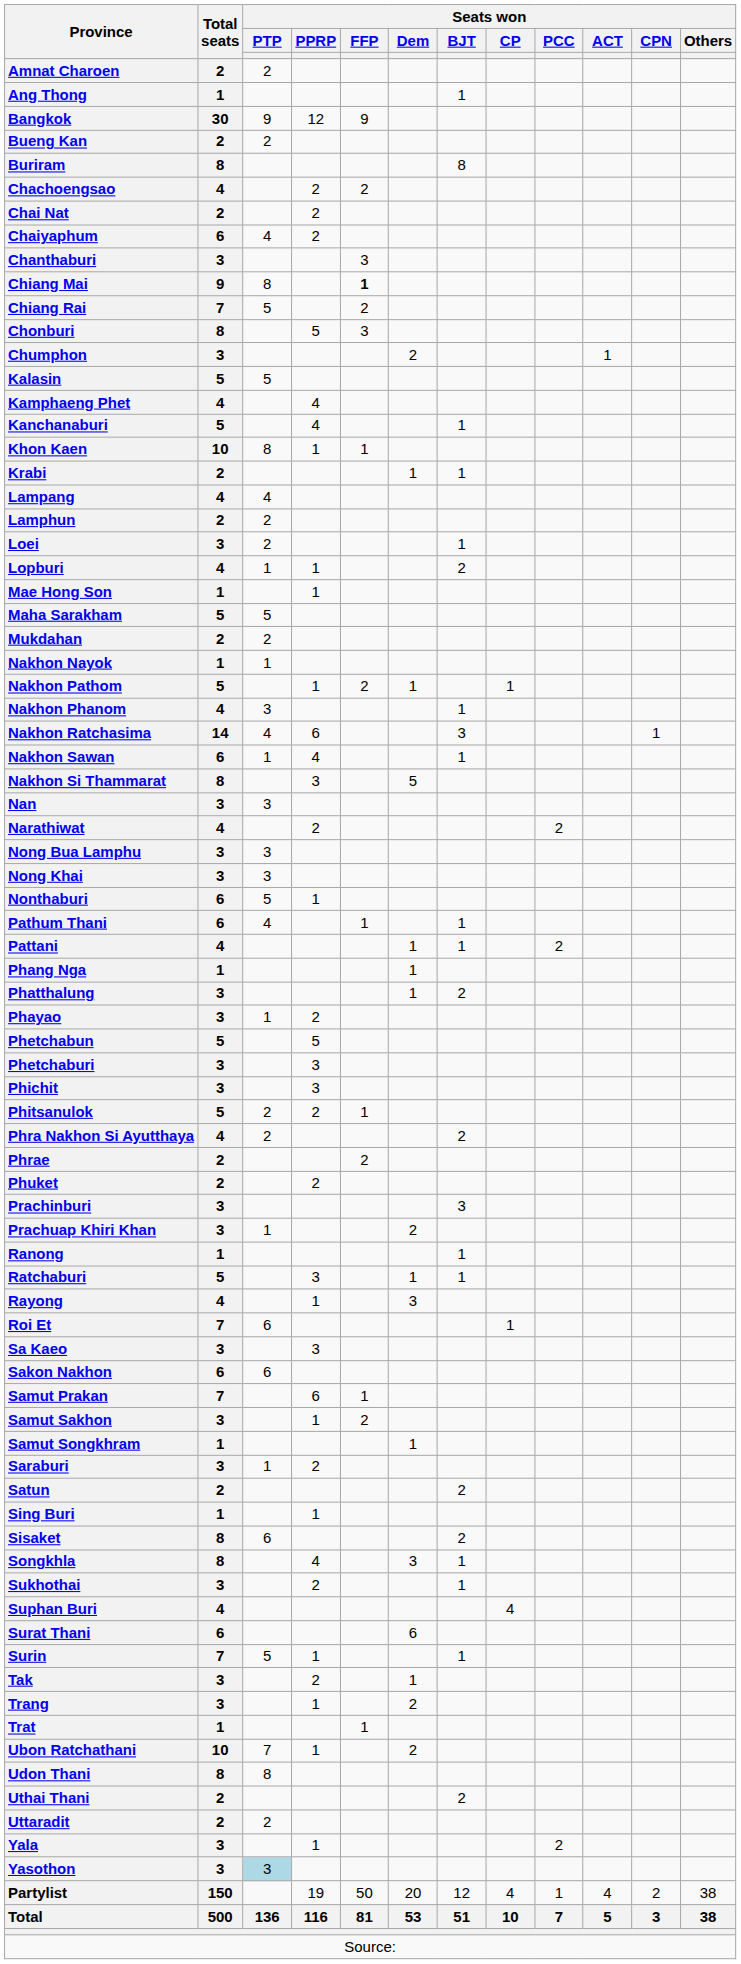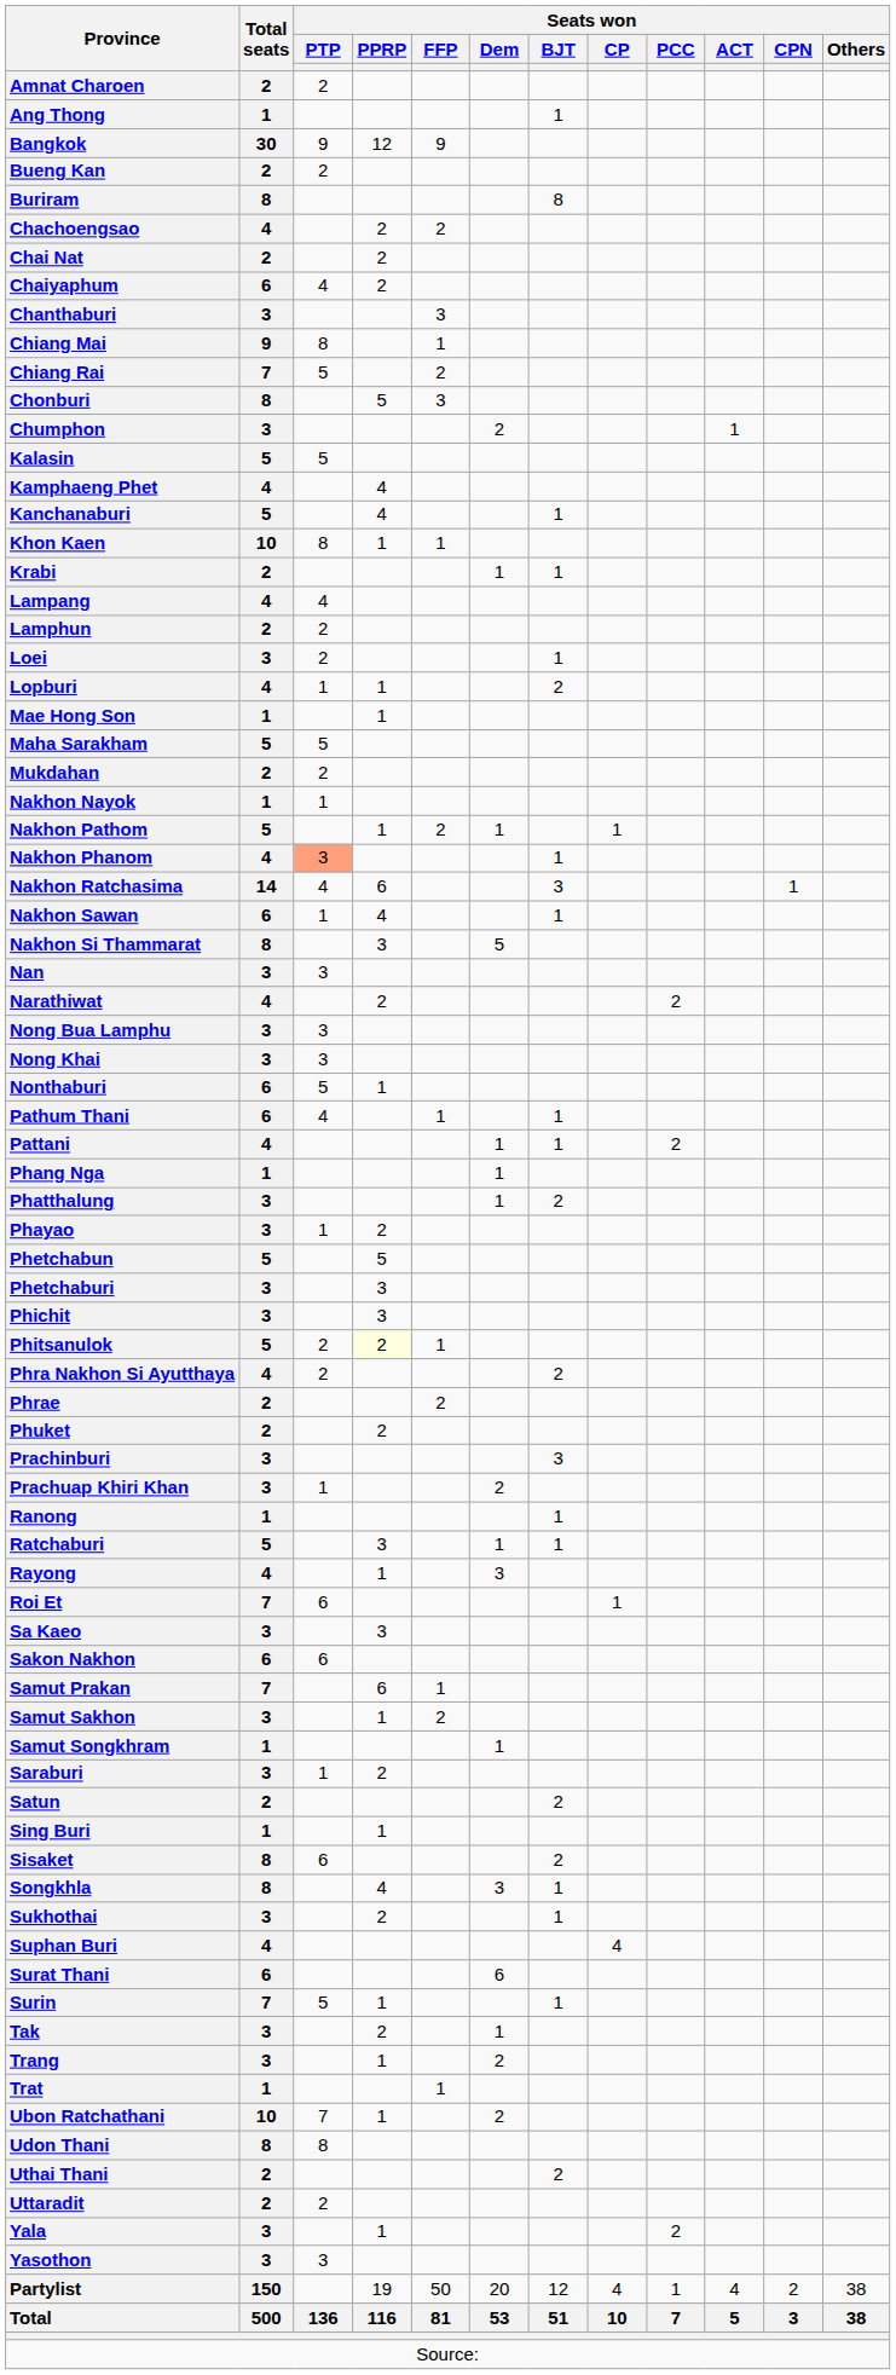Chiang Mai | Seats won / FFP: bold -> normal
Nakhon Phanom | Seats won / PTP: no background -> lightsalmon background
Phitsanulok | Seats won / PPRP: no background -> lightyellow background
Yasothon | Seats won / PTP: lightblue background -> no background
